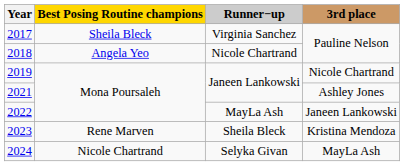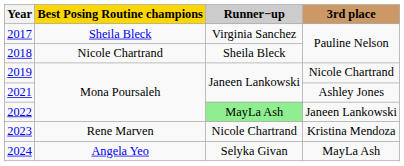2018 | Best Posing Routine champions: Angela Yeo -> Nicole Chartrand
2018 | Runner−up: Nicole Chartrand -> Sheila Bleck
2022 | Runner−up: no background -> lightgreen background
2023 | Runner−up: Sheila Bleck -> Nicole Chartrand
2024 | Best Posing Routine champions: Nicole Chartrand -> Angela Yeo
